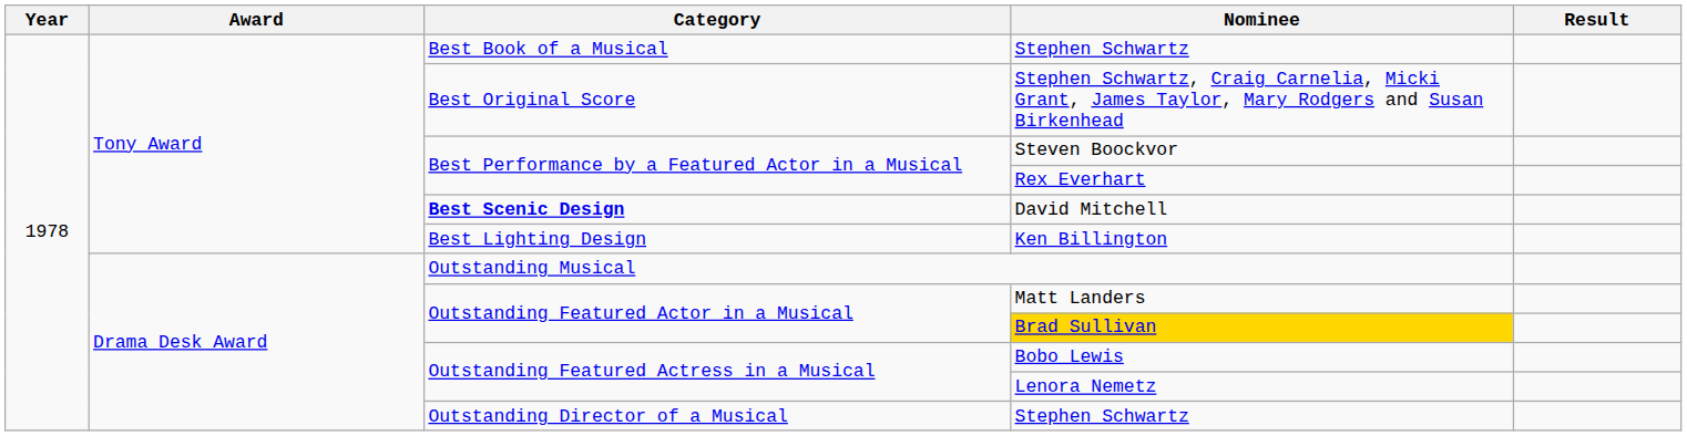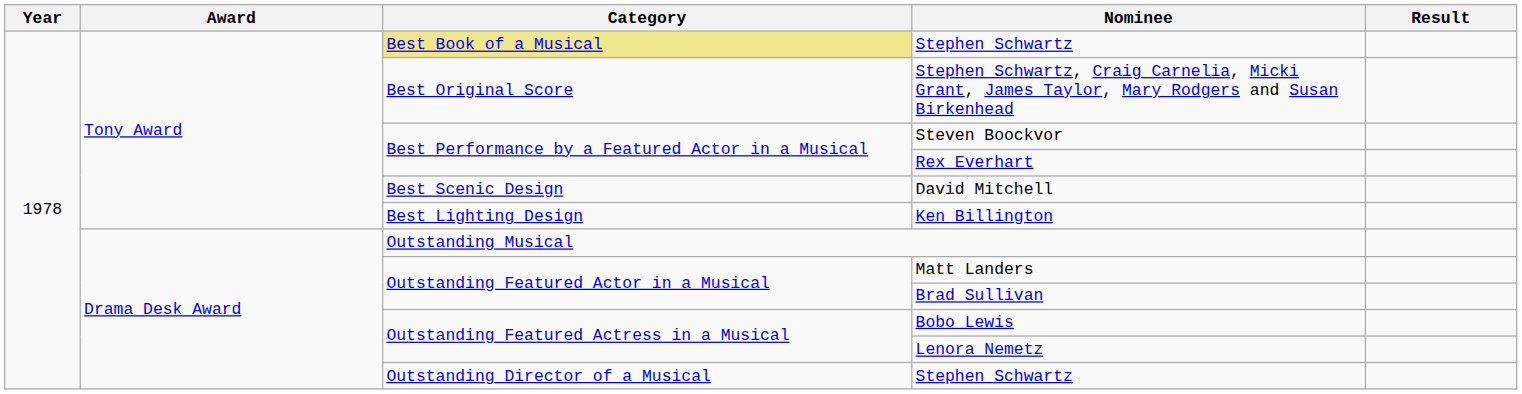Best Book of a Musical / Stephen Schwartz | Category: no background -> khaki background
David Mitchell | Category: bold -> normal
Brad Sullivan | Nominee: gold background -> no background
